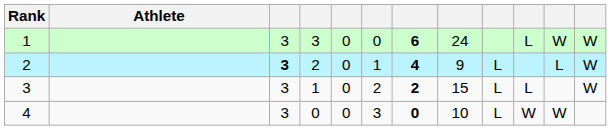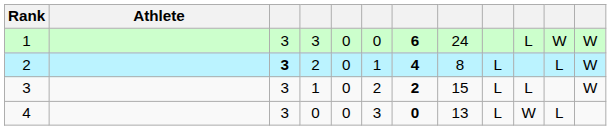row 3 | column 8: 9 -> 8
row 5 | column 8: 10 -> 13
row 5 | column 11: W -> L
